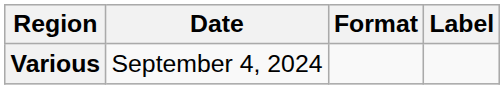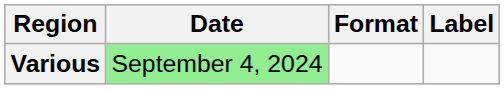Various | Date: no background -> lightgreen background
